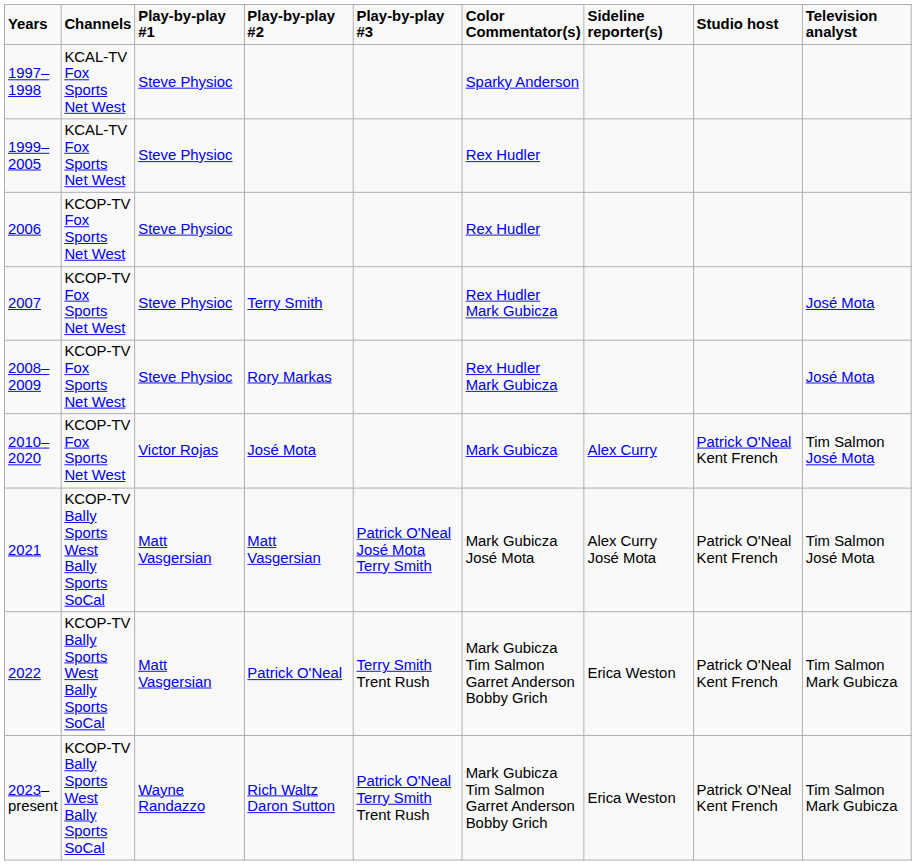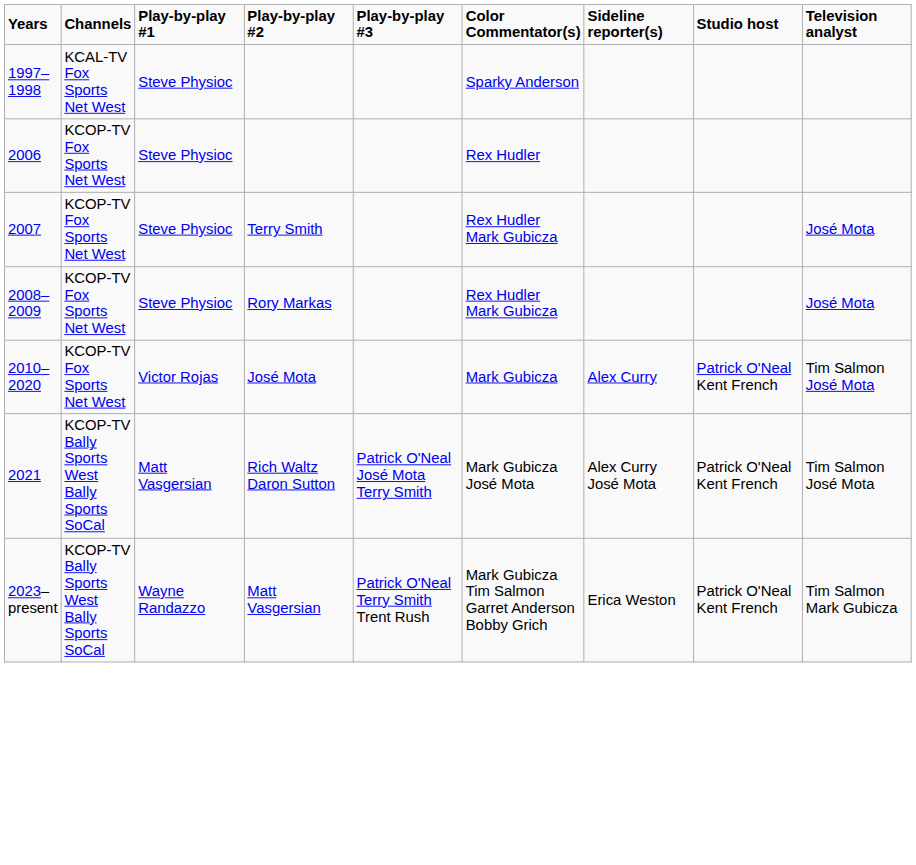- row: 1999–2005 | KCAL-TV Fox Sports Net West | Steve Physioc | Rex Hudler
2021 | Play-by-play #2: Matt Vasgersian -> Rich Waltz Daron Sutton
- row: 2022 | KCOP-TV Bally Sports West Bally Sports SoCal | Matt Vasgersian | Patrick O'Neal | Terry Smith Trent Rush | Mark Gubicza Tim Salmon Garret Anderson Bobby Grich | Erica Weston | Patrick O'Neal Kent French | Tim Salmon Mark Gubicza
2023–present | Play-by-play #2: Rich Waltz Daron Sutton -> Matt Vasgersian
